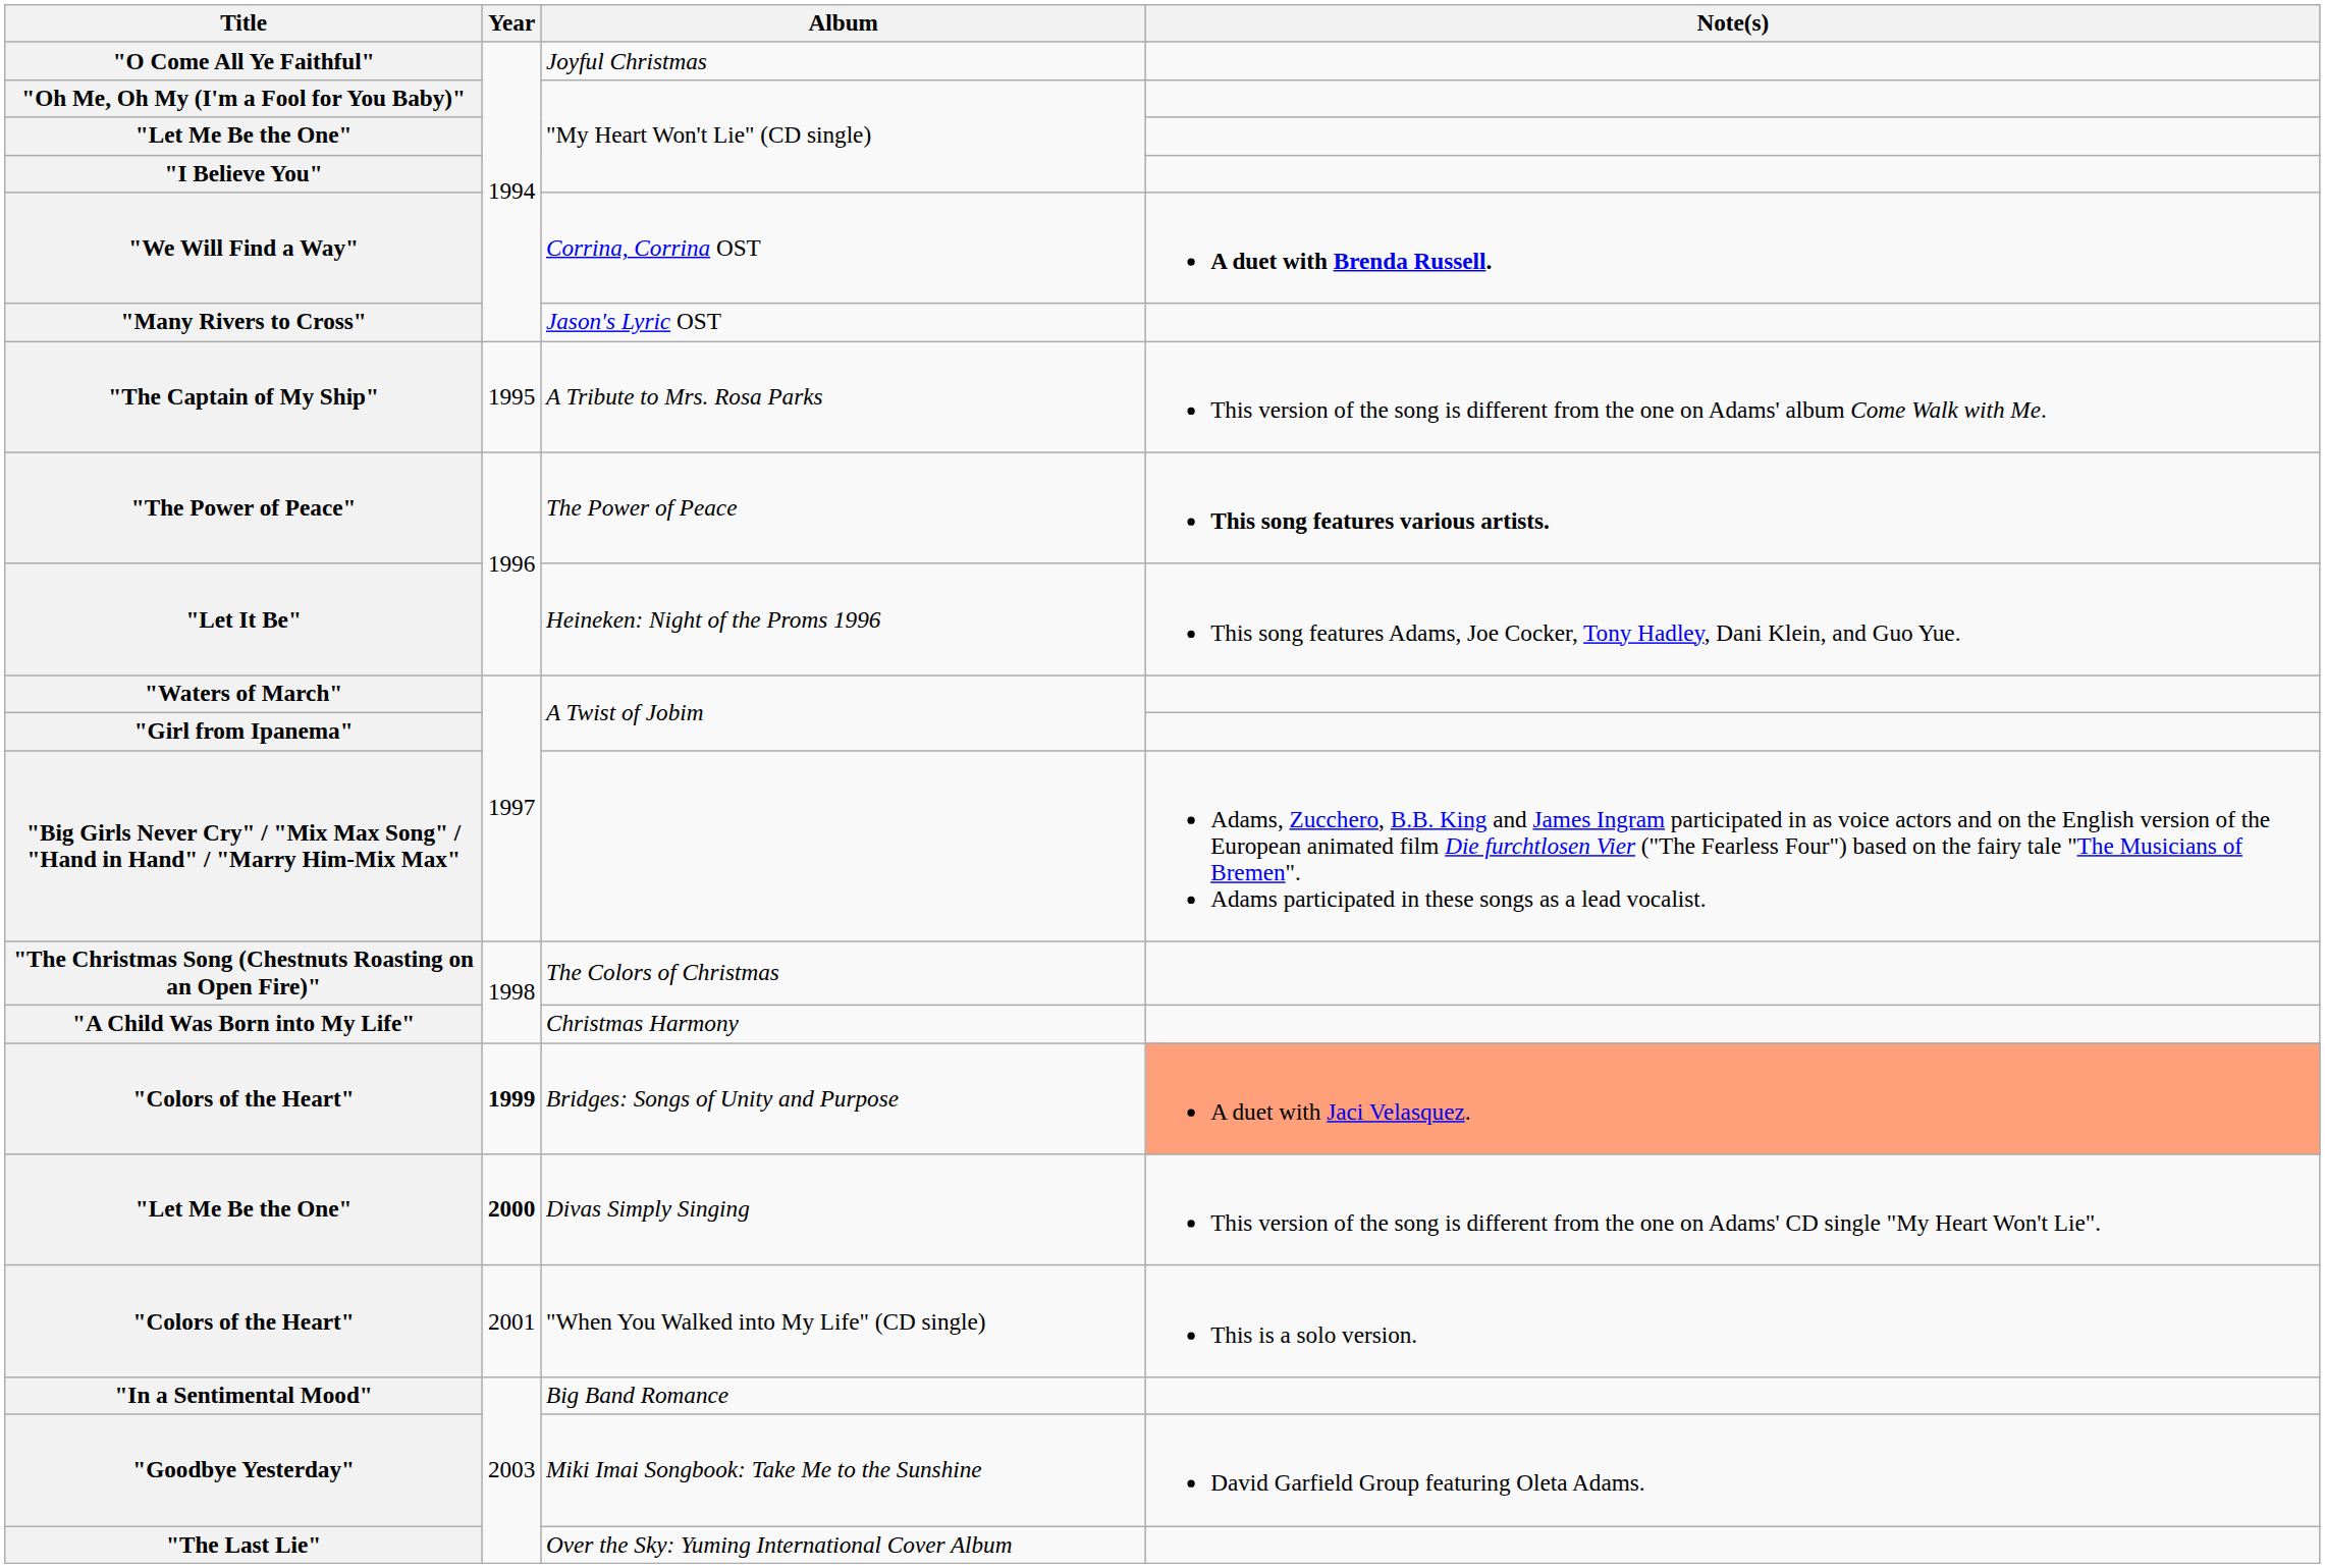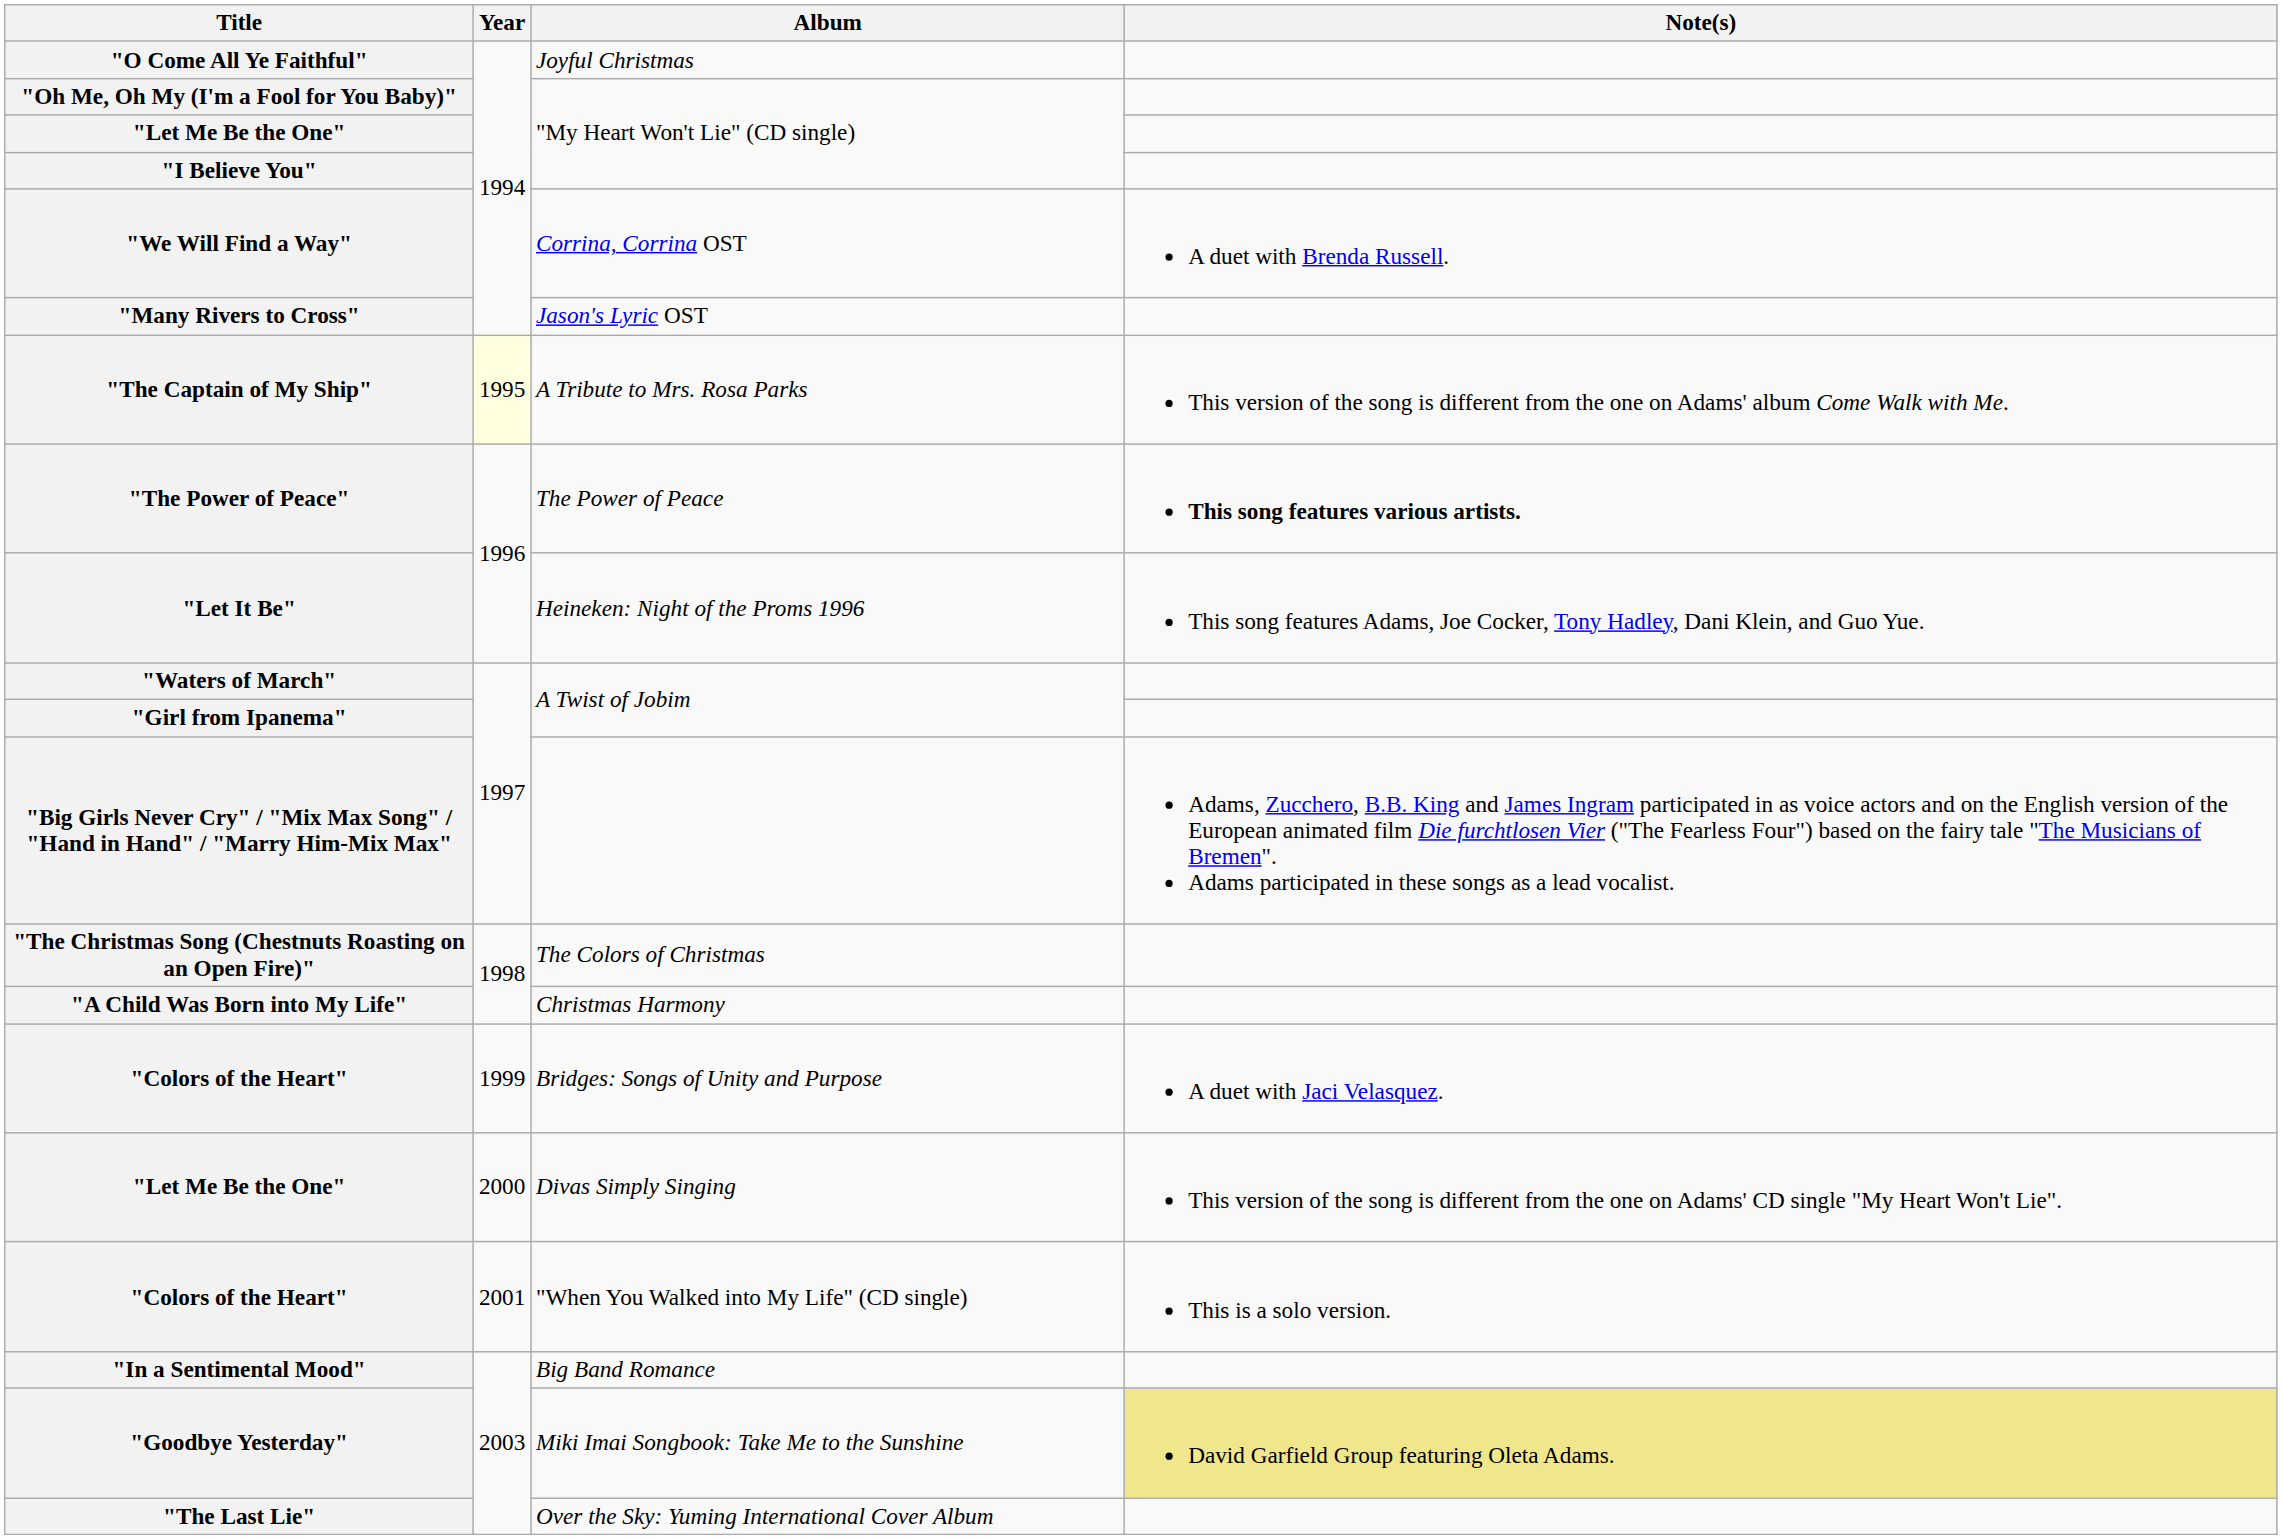"We Will Find a Way" | Note(s): bold -> normal
"The Captain of My Ship" | Year: no background -> lightyellow background
"Colors of the Heart" / Bridges: Songs of Unity and Purpose | Year: bold -> normal
"Colors of the Heart" / Bridges: Songs of Unity and Purpose | Note(s): lightsalmon background -> no background
"Let Me Be the One" / Divas Simply Singing | Year: bold -> normal
"Goodbye Yesterday" | Note(s): no background -> khaki background
